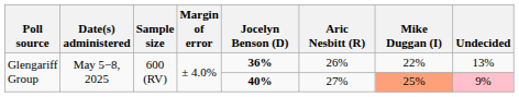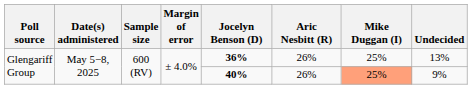row 2 | Mike Duggan (I): 22% -> 25%
row 3 | Aric Nesbitt (R): 27% -> 26%
row 3 | Undecided: pink background -> no background
